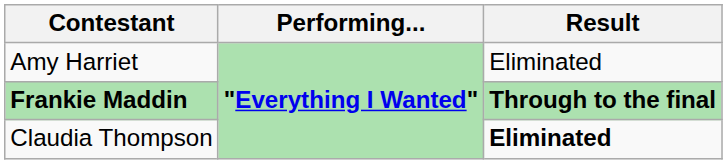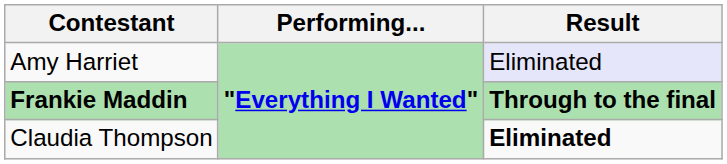Amy Harriet | Result: no background -> lavender background
